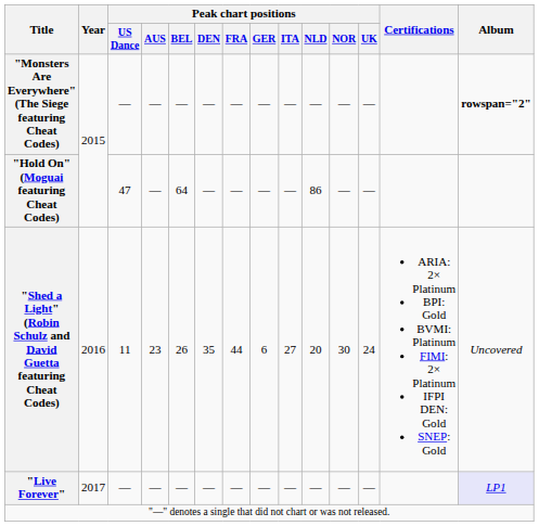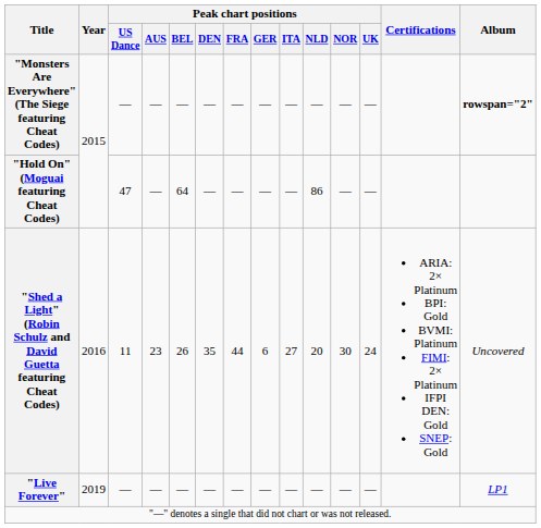"Live Forever" | Year: 2017 -> 2019
"Live Forever" | Album: lavender background -> no background
